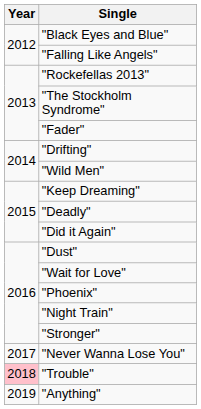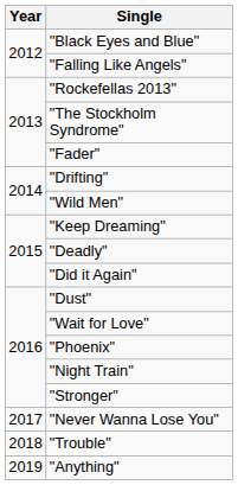"Trouble" | Year: pink background -> no background
